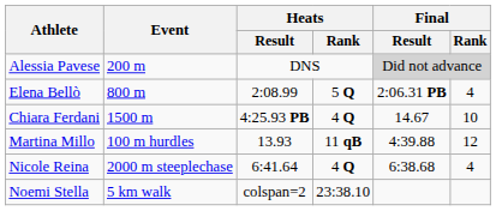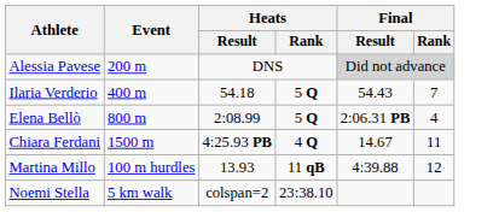+ row: Ilaria Verderio | 400 m | 54.18 | 5 Q | 54.43 | 7
Chiara Ferdani | Final / Rank: 10 -> 11
- row: Nicole Reina | 2000 m steeplechase | 6:41.64 | 4 Q | 6:38.68 | 4
